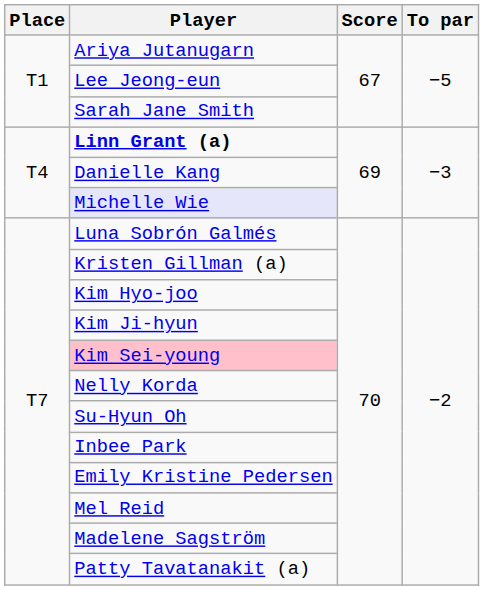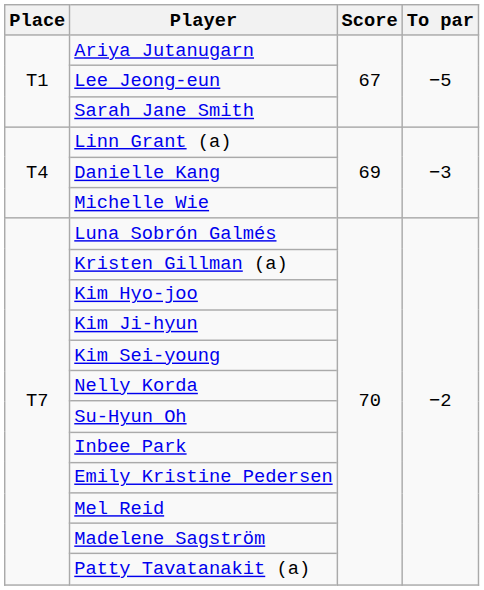Linn Grant (a) | Player: bold -> normal
Michelle Wie | Player: lavender background -> no background
Kim Sei-young | Player: pink background -> no background
